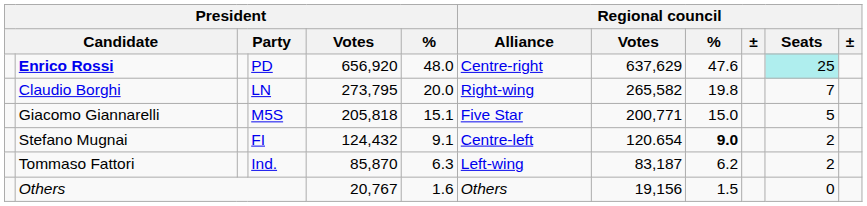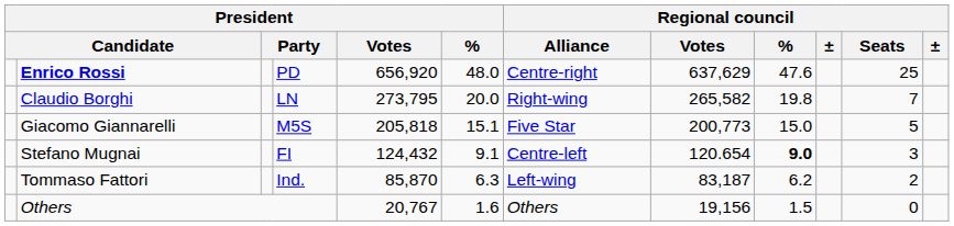Enrico Rossi | Regional council / Seats: paleturquoise background -> no background
Giacomo Giannarelli | Regional council / Votes: 200,771 -> 200,773
Stefano Mugnai | Regional council / Seats: 2 -> 3
